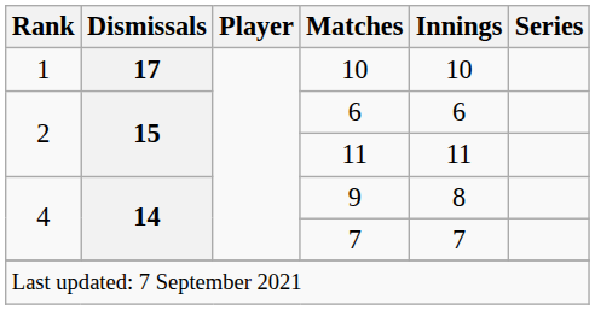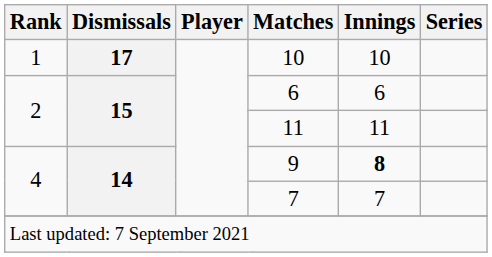9 | Innings: normal -> bold
